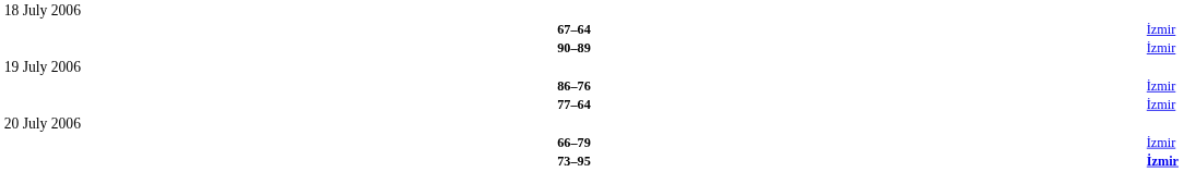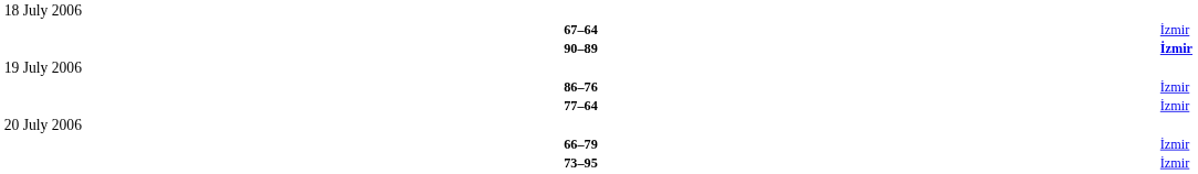90–89 | column 3: normal -> bold
73–95 | column 3: bold -> normal
